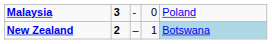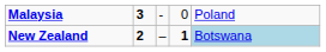New Zealand | column 4: normal -> bold
